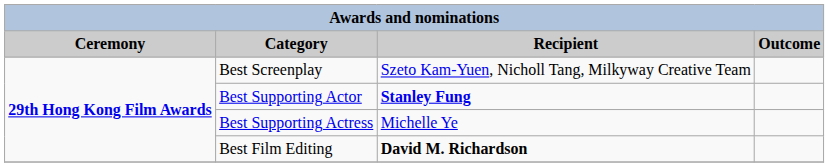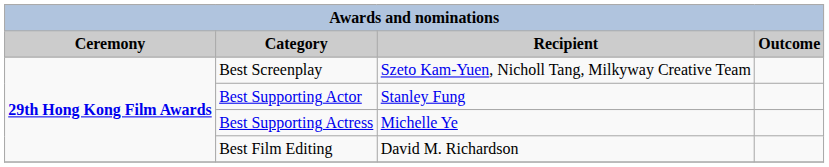Best Supporting Actor | Recipient: bold -> normal
Best Film Editing | Recipient: bold -> normal
